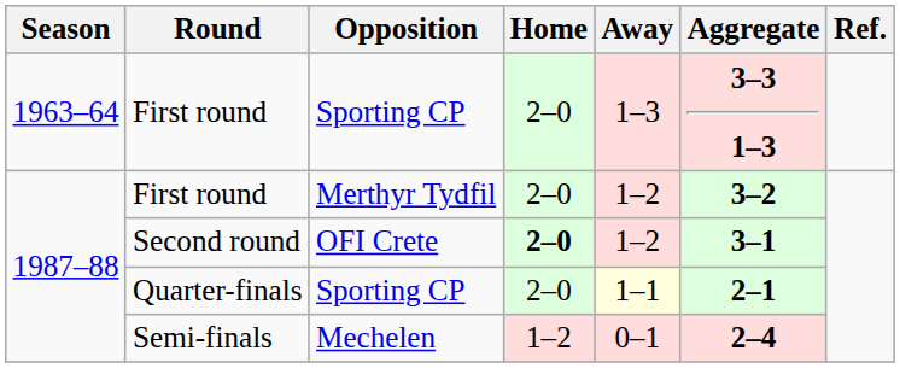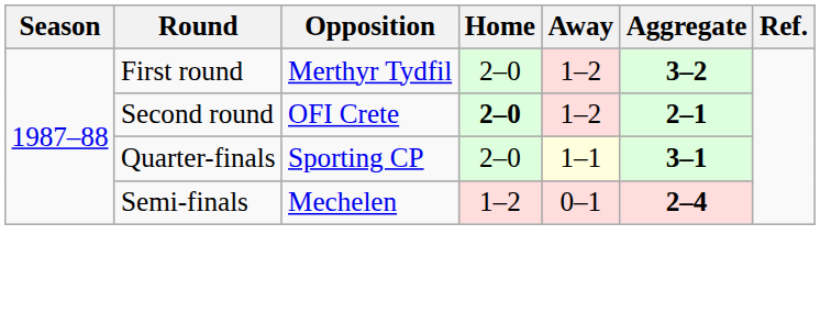- row: 1963–64 | First round | Sporting CP | 2–0 | 1–3 | 3–3 1–3
Second round | Aggregate: 3–1 -> 2–1
Quarter-finals | Aggregate: 2–1 -> 3–1
